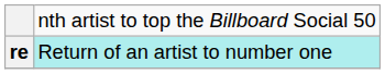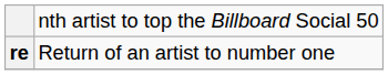re | column 2: paleturquoise background -> no background
